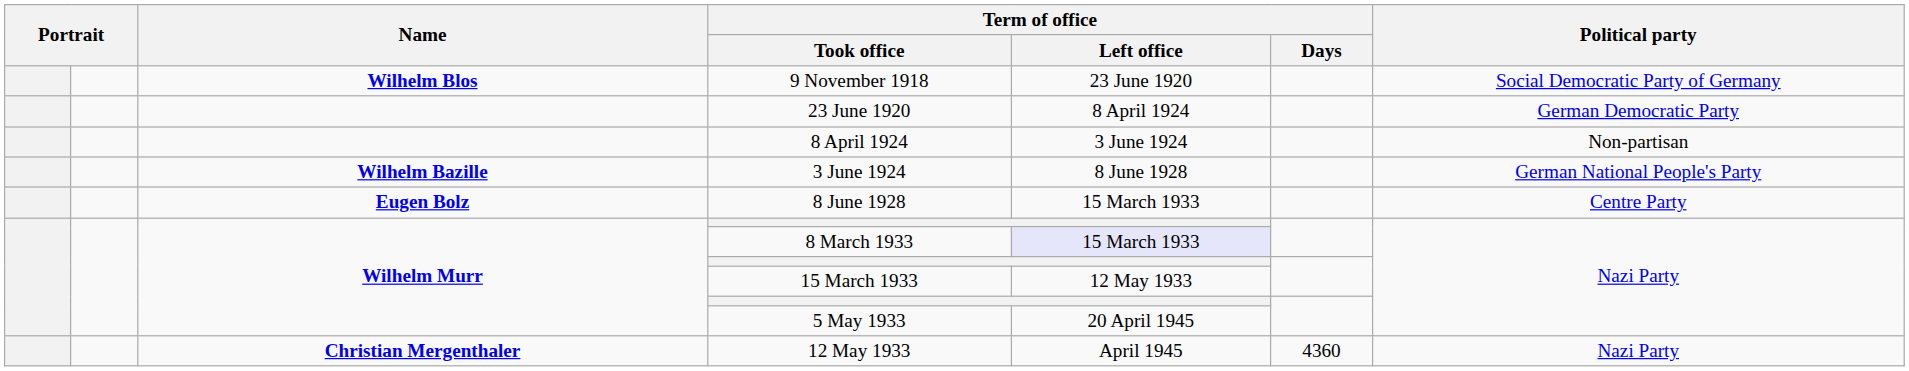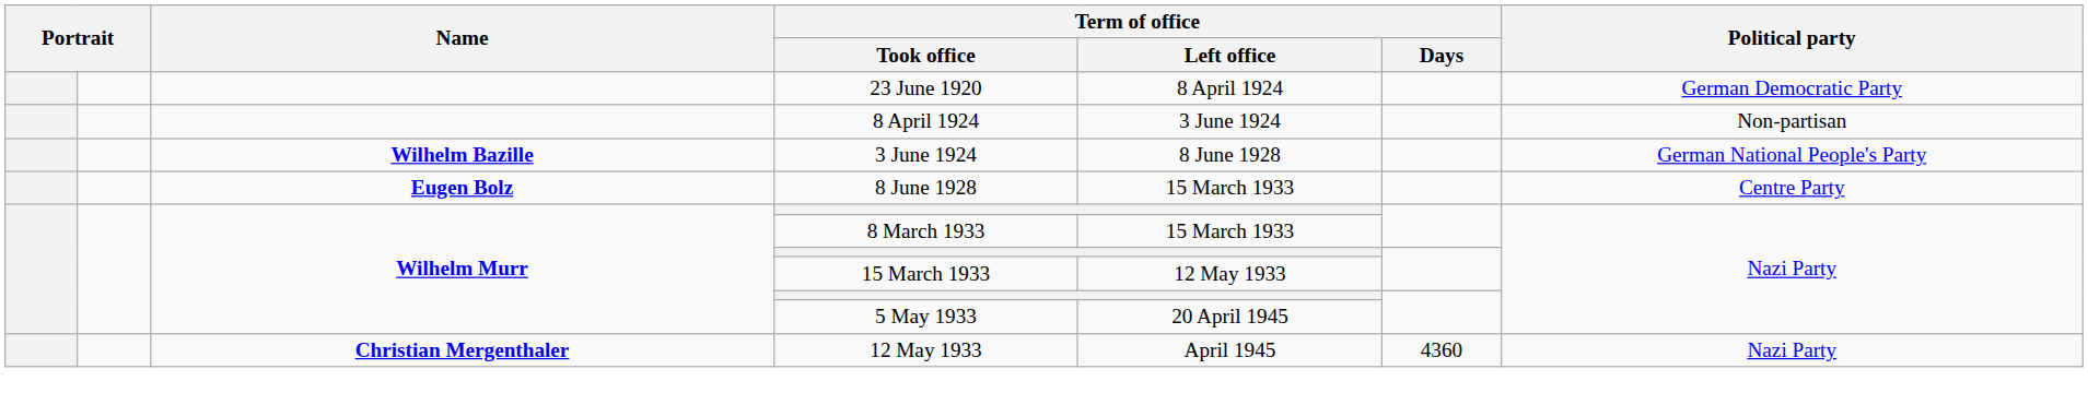- row: Wilhelm Blos | 9 November 1918 | 23 June 1920 | Social Democratic Party of Germany
8 March 1933 | Term of office / Left office: lavender background -> no background
